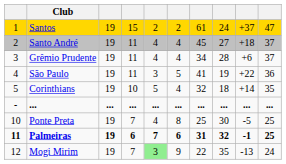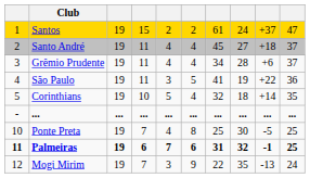Mogi Mirim | column 5: lightgreen background -> no background
